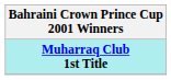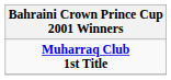row 2 | column 1: paleturquoise background -> no background
